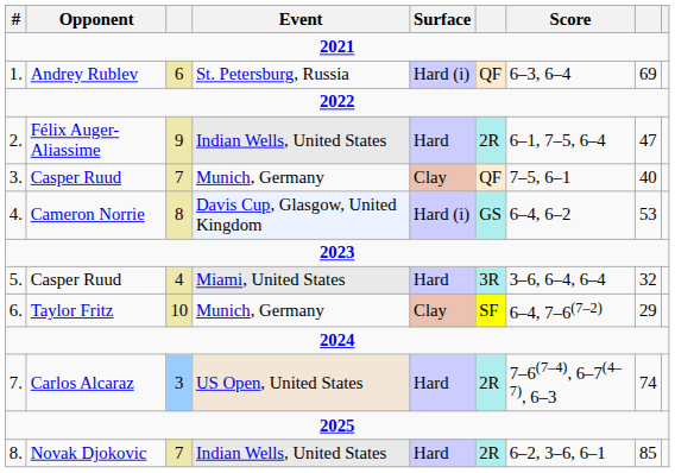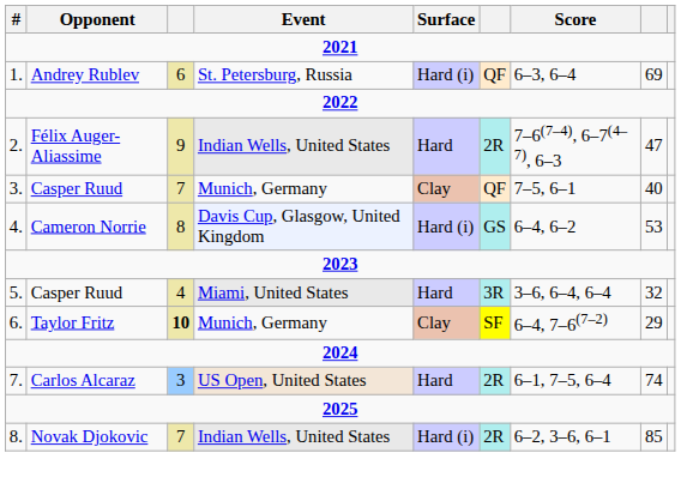Félix Auger-Aliassime | Score: 6–1, 7–5, 6–4 -> 7–6(7–4), 6–7(4–7), 6–3
Taylor Fritz | column 3: normal -> bold
Carlos Alcaraz | Score: 7–6(7–4), 6–7(4–7), 6–3 -> 6–1, 7–5, 6–4
Novak Djokovic | Surface: Hard -> Hard (i)
